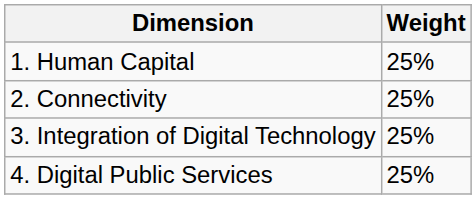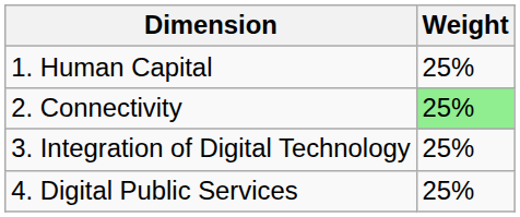2. Connectivity | Weight: no background -> lightgreen background
